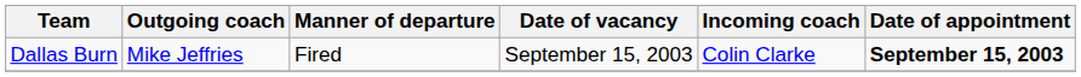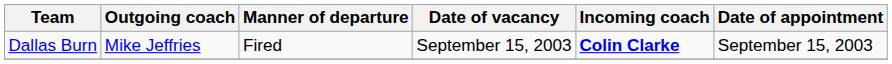Dallas Burn | Incoming coach: normal -> bold
Dallas Burn | Date of appointment: bold -> normal
